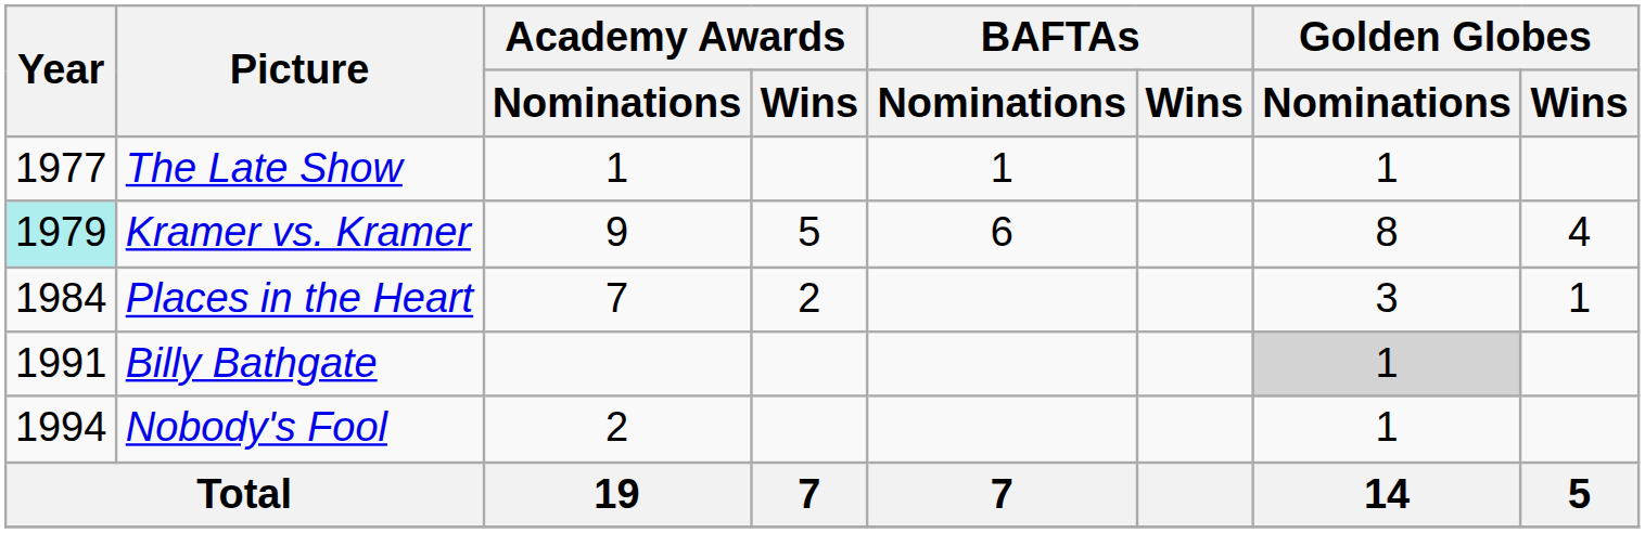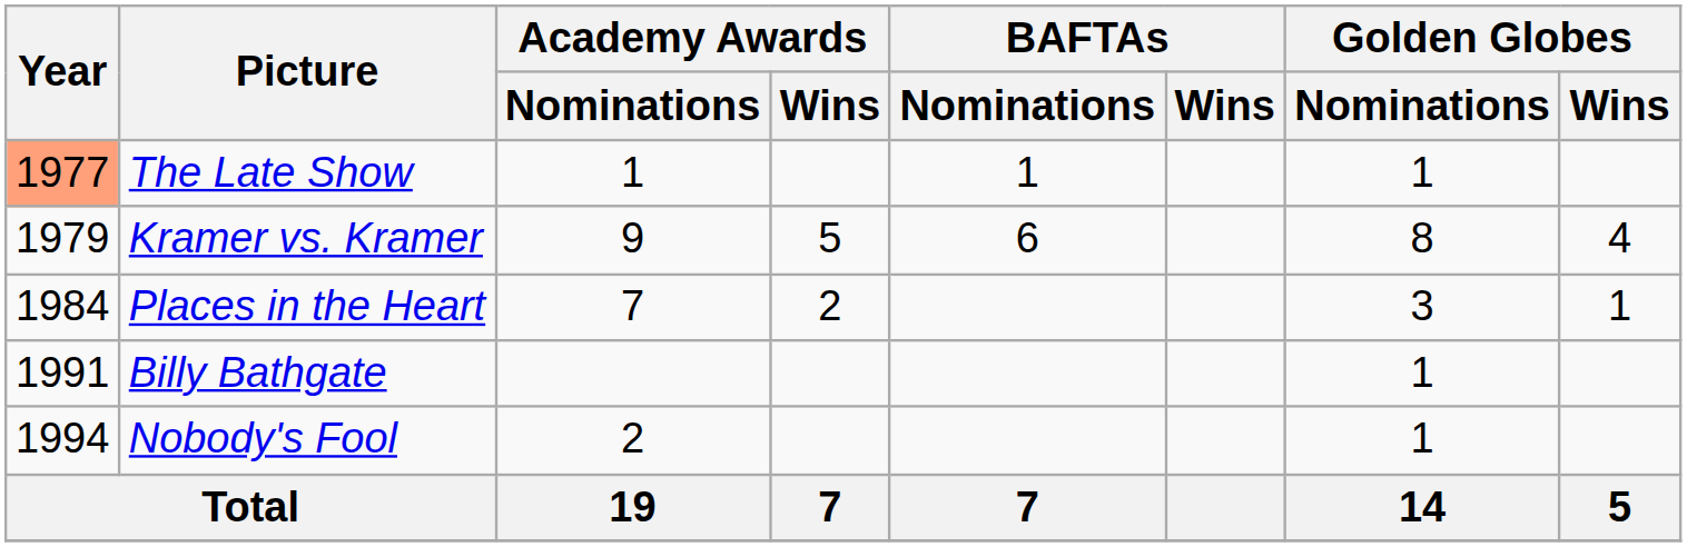The Late Show | Year: no background -> lightsalmon background
Kramer vs. Kramer | Year: paleturquoise background -> no background
Billy Bathgate | Golden Globes / Nominations: lightgrey background -> no background
